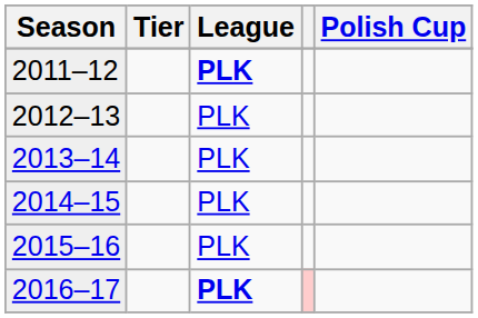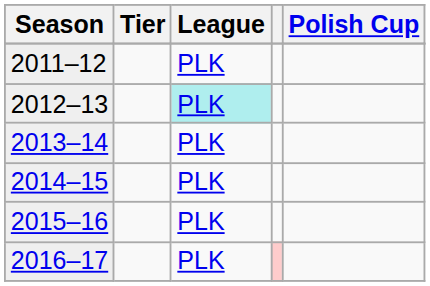2011–12 | League: bold -> normal
2012–13 | League: no background -> paleturquoise background
2016–17 | League: bold -> normal
